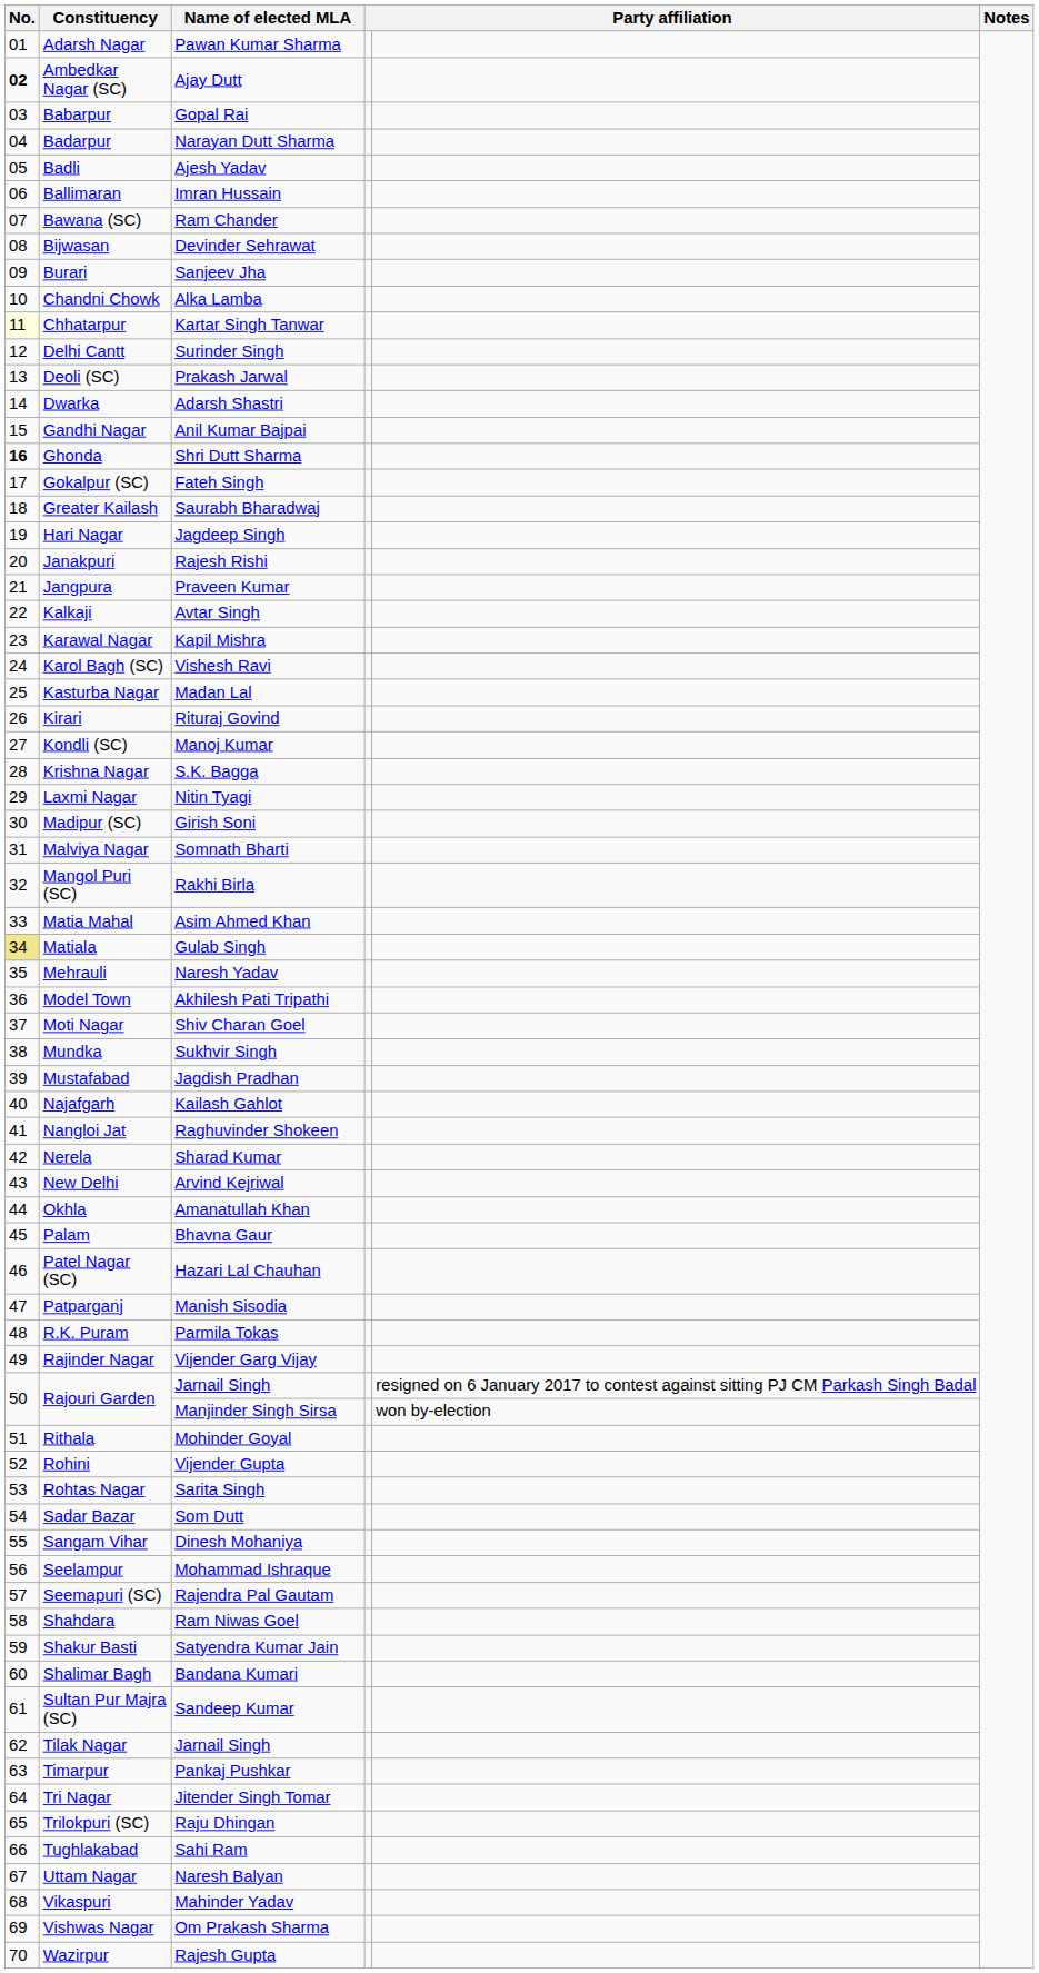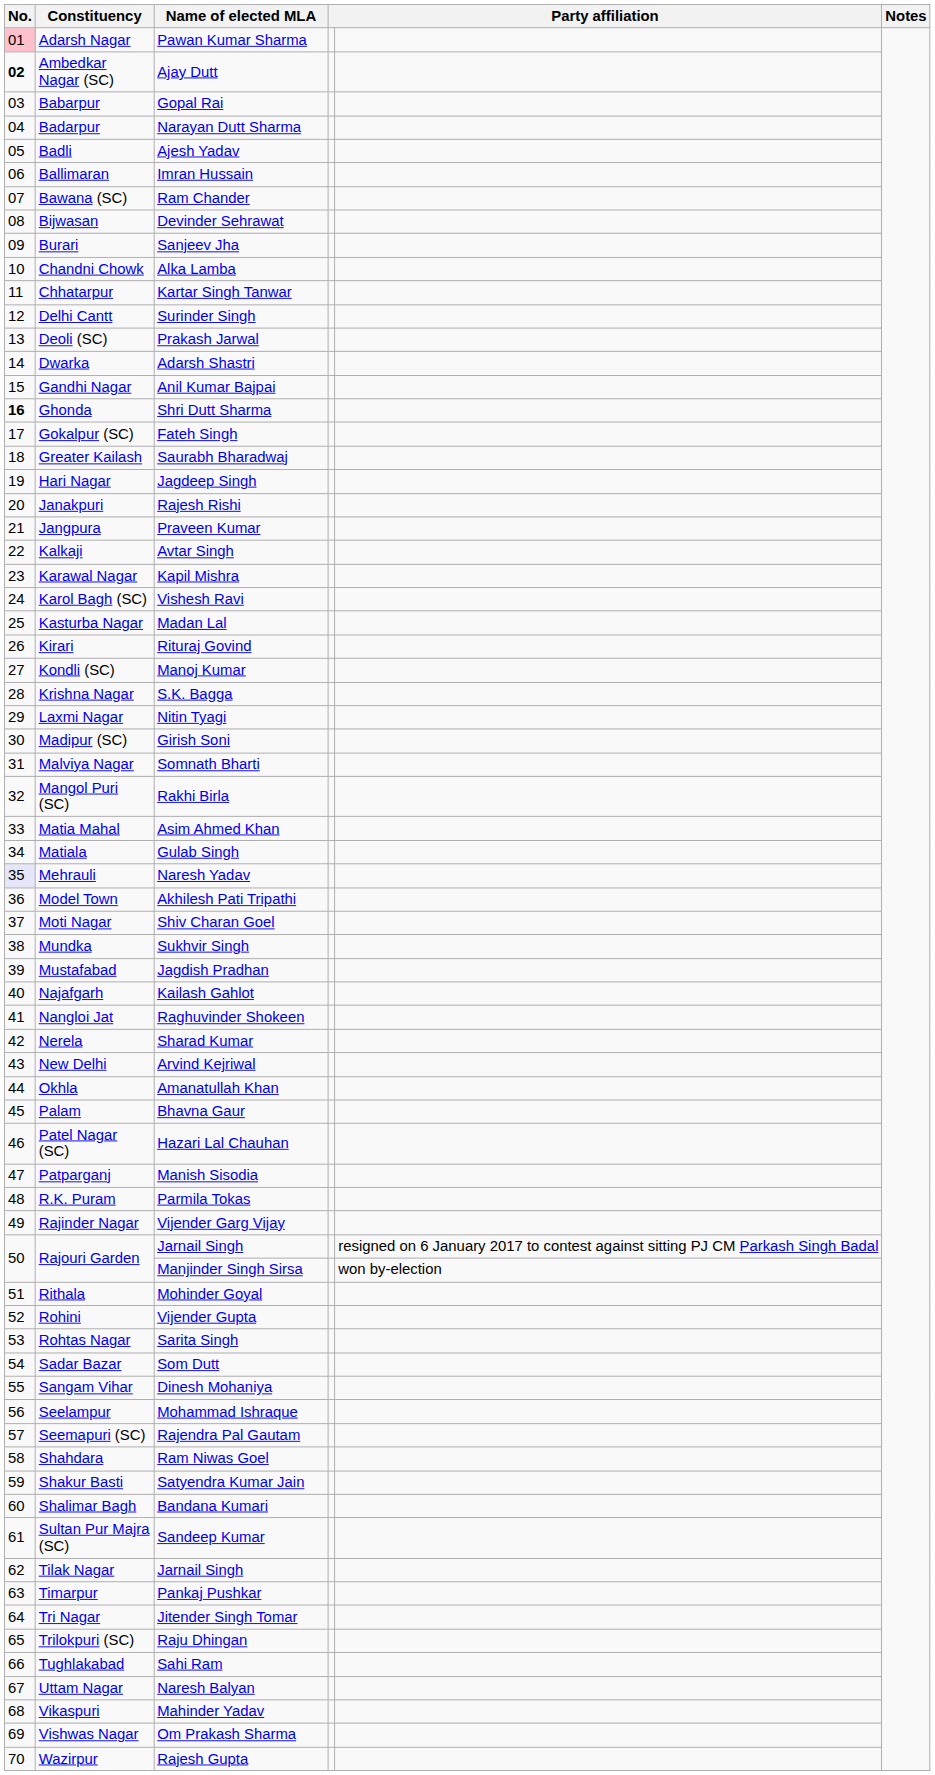Adarsh Nagar | No.: no background -> pink background
Chhatarpur | No.: lightyellow background -> no background
Matiala | No.: khaki background -> no background
Mehrauli | No.: no background -> lavender background
